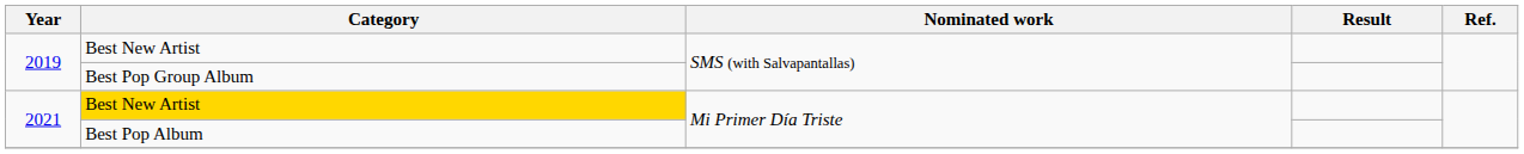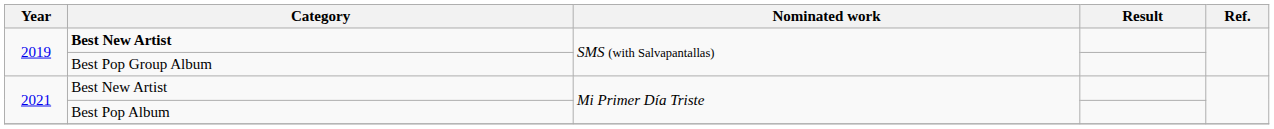2019 / Best New Artist | Category: normal -> bold
2021 / Best New Artist | Category: gold background -> no background
